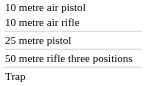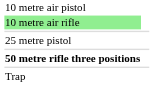10 metre air rifle | column 1: no background -> lightgreen background
50 metre rifle three positions | column 1: normal -> bold
